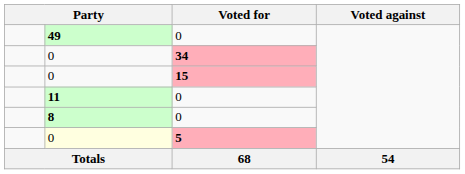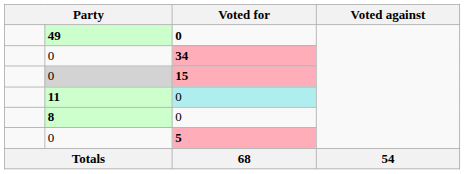49 | Voted for: normal -> bold
0 / 15 | column 2: no background -> lightgrey background
11 | Voted for: no background -> paleturquoise background
0 / 5 | column 2: lightyellow background -> no background
